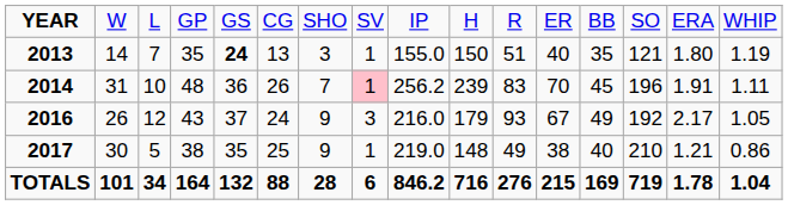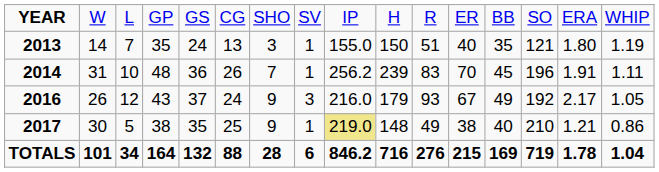2013 | column 5: bold -> normal
2014 | column 8: pink background -> no background
2017 | column 9: no background -> khaki background
